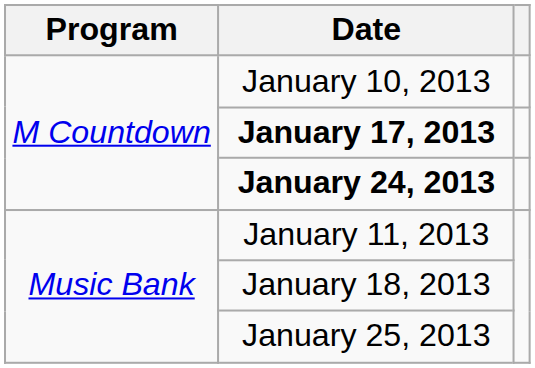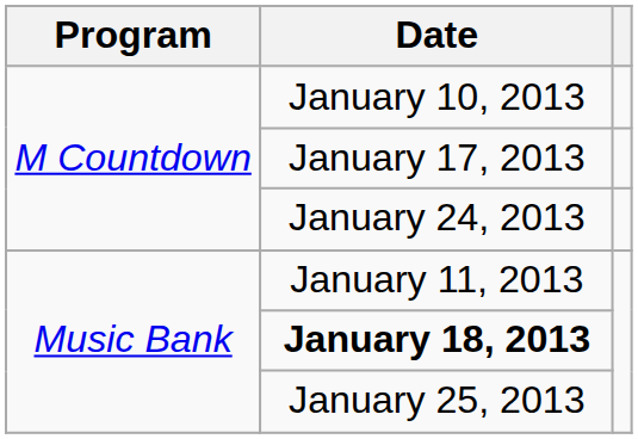January 17, 2013 | Date: bold -> normal
January 24, 2013 | Date: bold -> normal
January 18, 2013 | Date: normal -> bold
